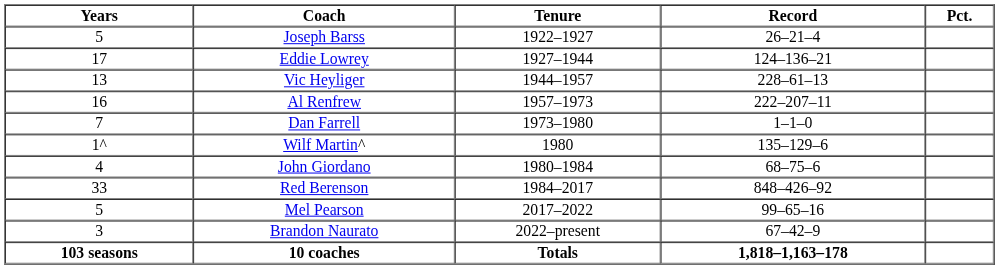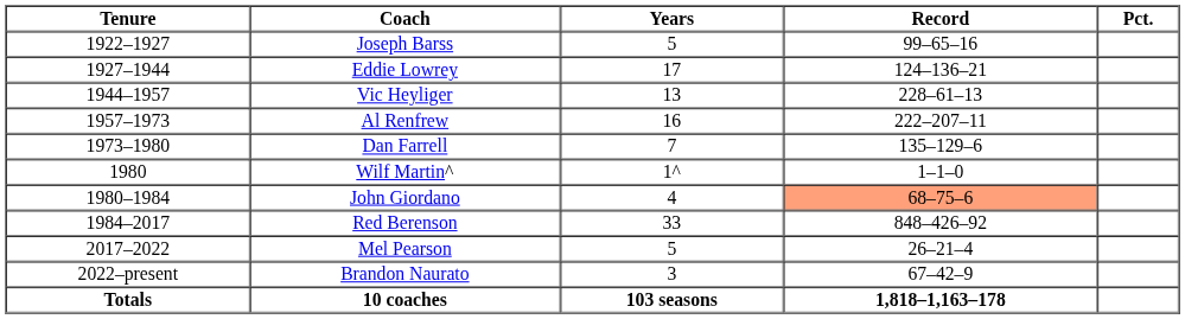columns swapped: Tenure <-> Years
Joseph Barss | Record: 26–21–4 -> 99–65–16
Dan Farrell | Record: 1–1–0 -> 135–129–6
Wilf Martin^ | Record: 135–129–6 -> 1–1–0
John Giordano | Record: no background -> lightsalmon background
Mel Pearson | Record: 99–65–16 -> 26–21–4
